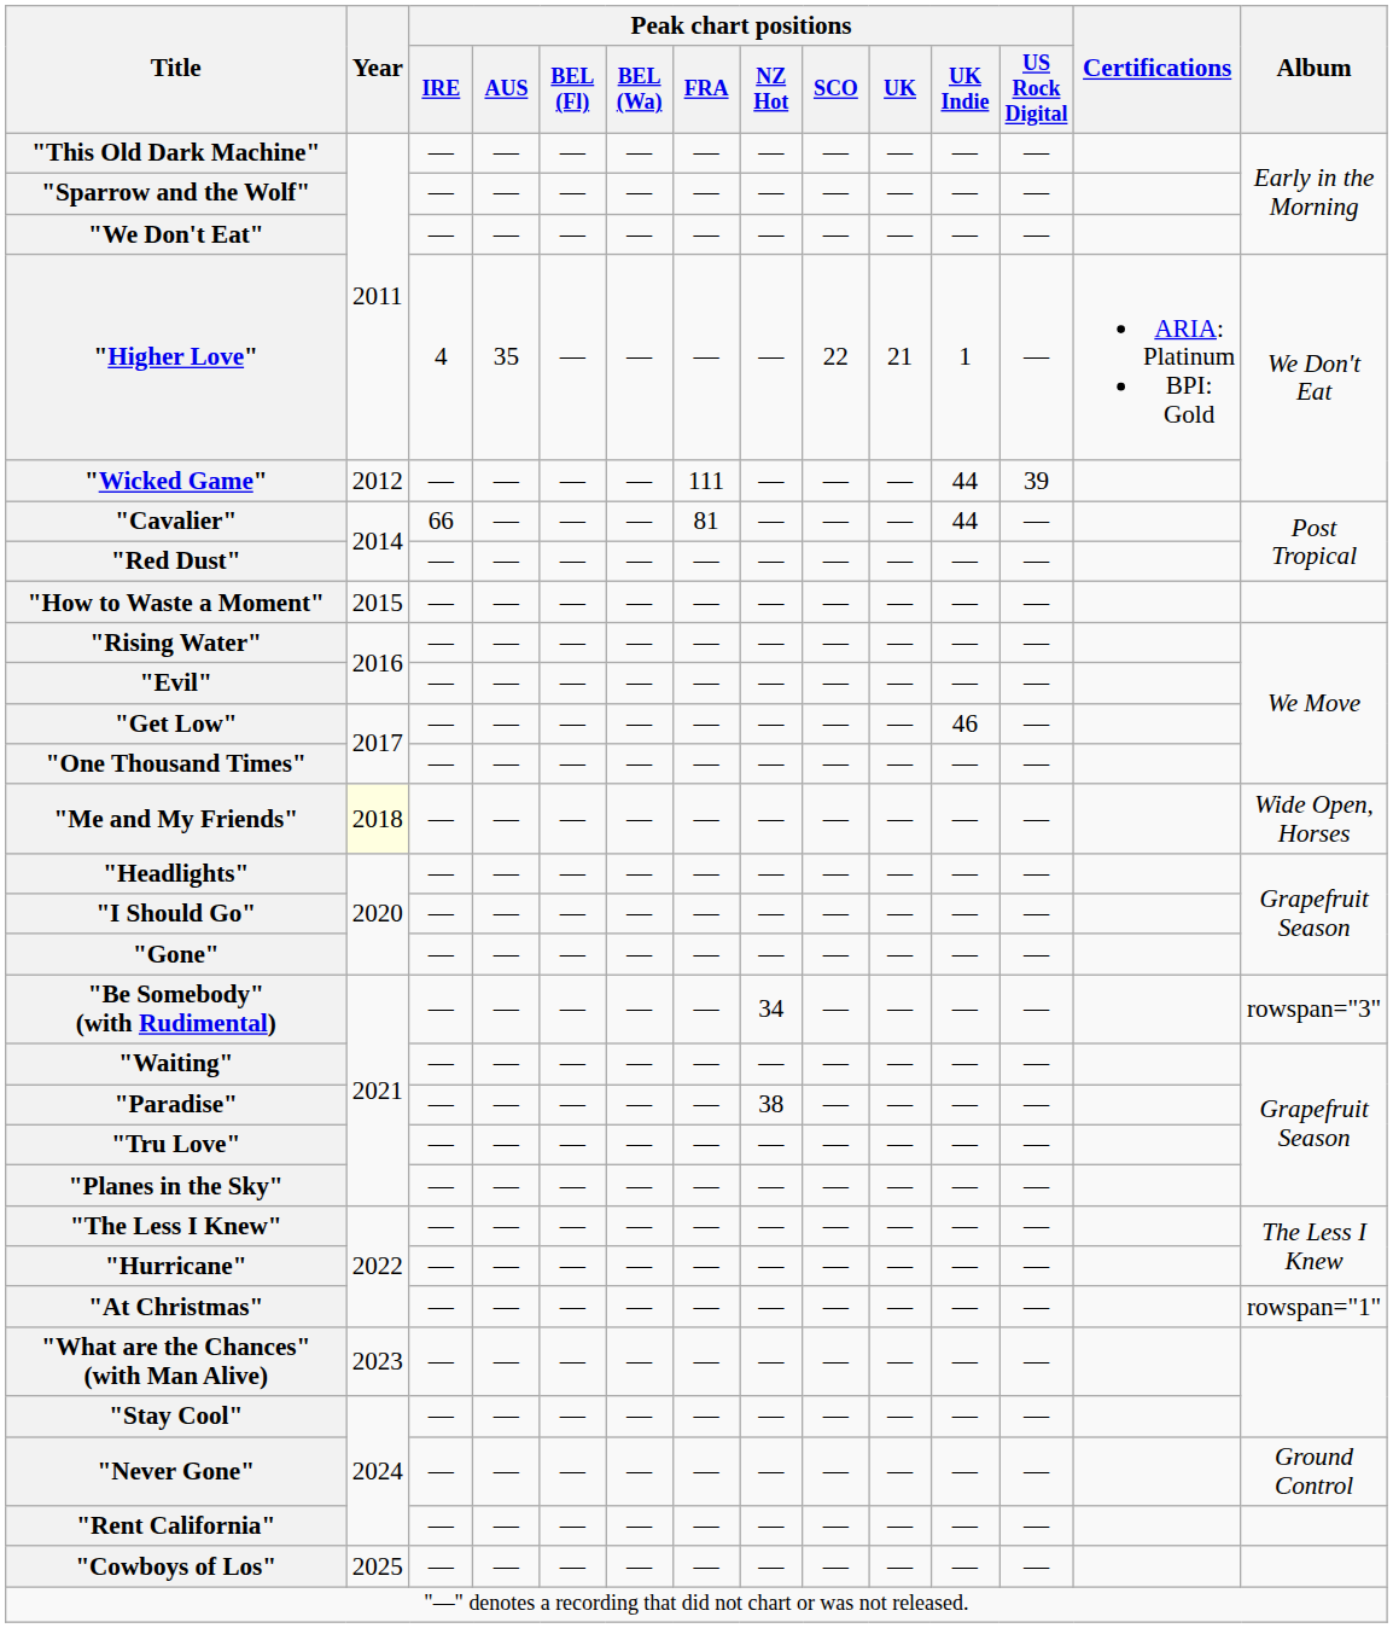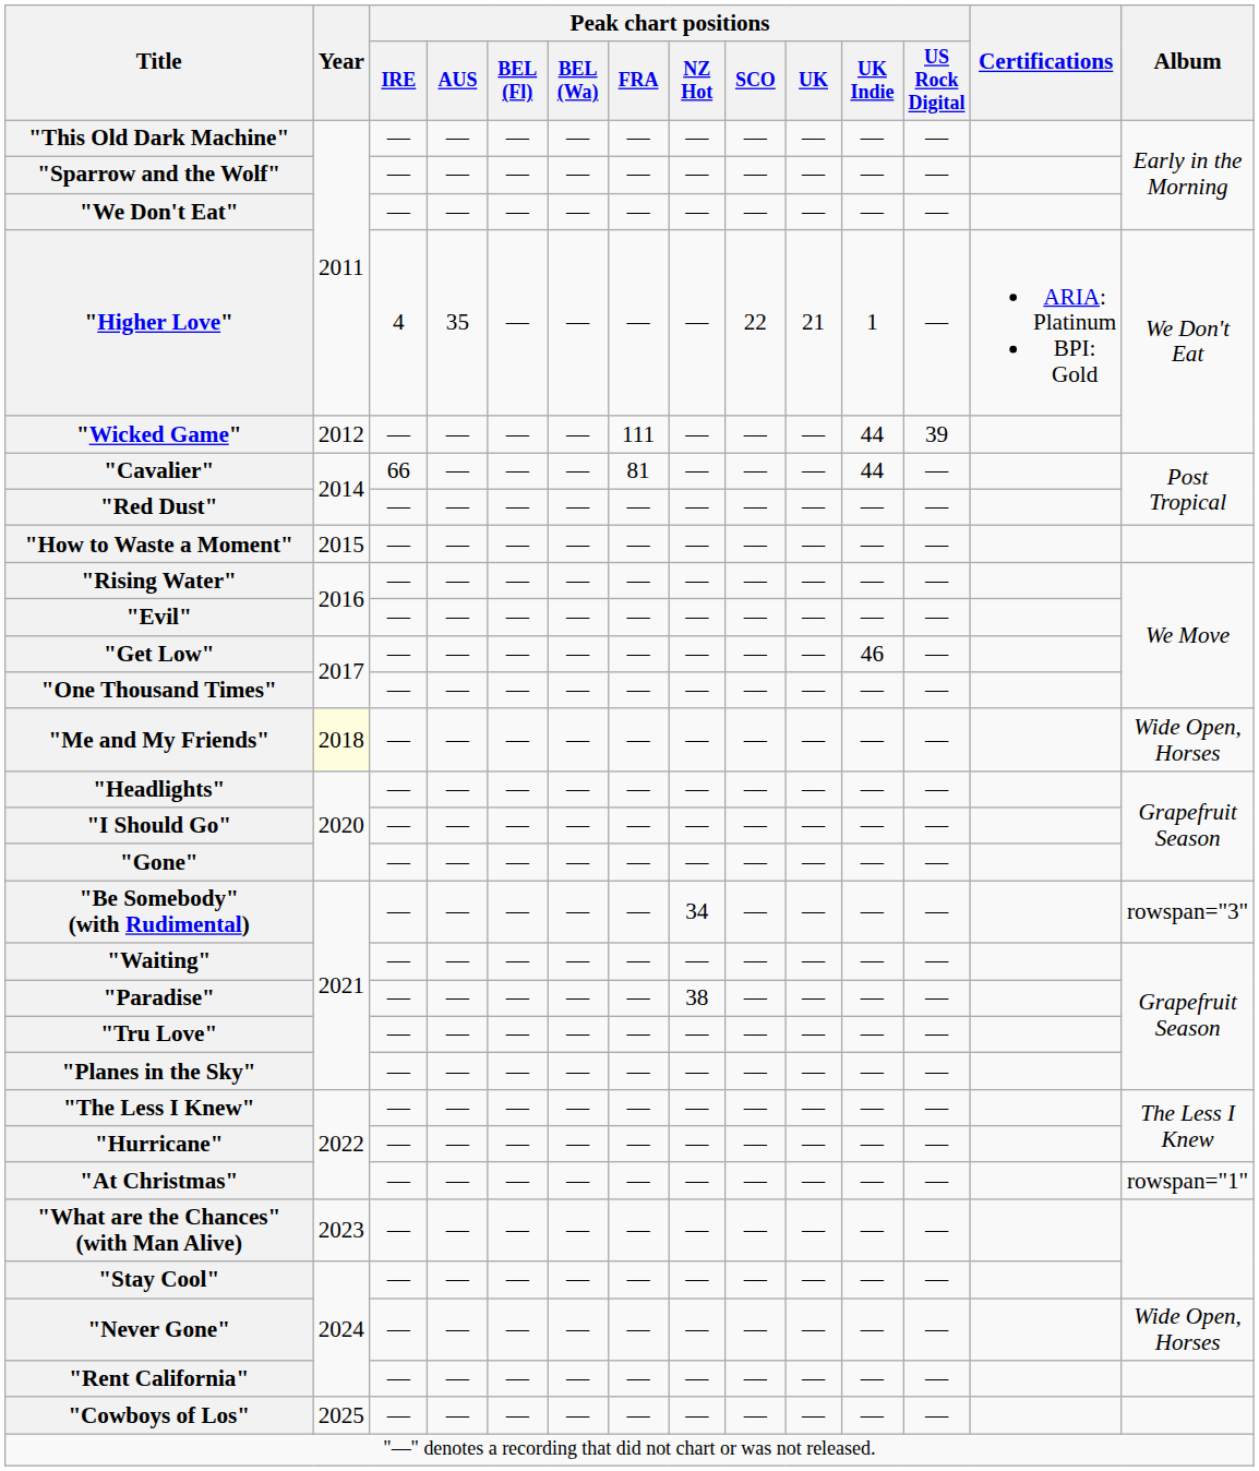"Never Gone" | Album: Ground Control -> Wide Open, Horses
